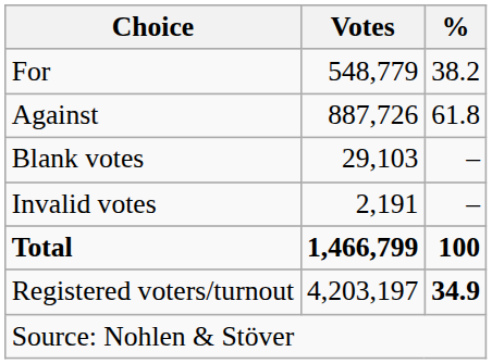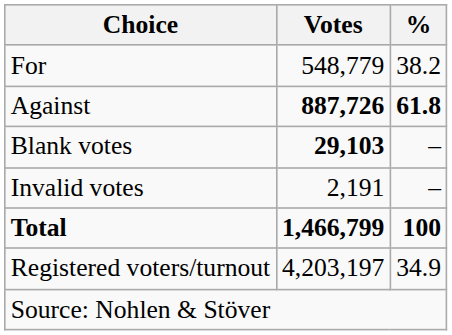Against | Votes: normal -> bold
Against | %: normal -> bold
Blank votes | Votes: normal -> bold
Registered voters/turnout | %: bold -> normal
